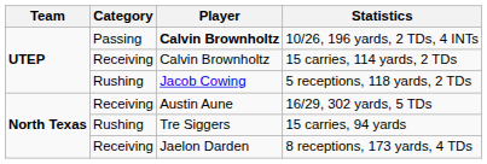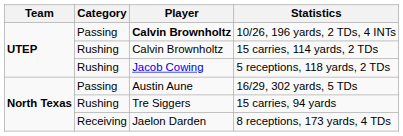15 carries, 114 yards, 2 TDs | Category: Receiving -> Rushing
16/29, 302 yards, 5 TDs | Category: Receiving -> Passing
